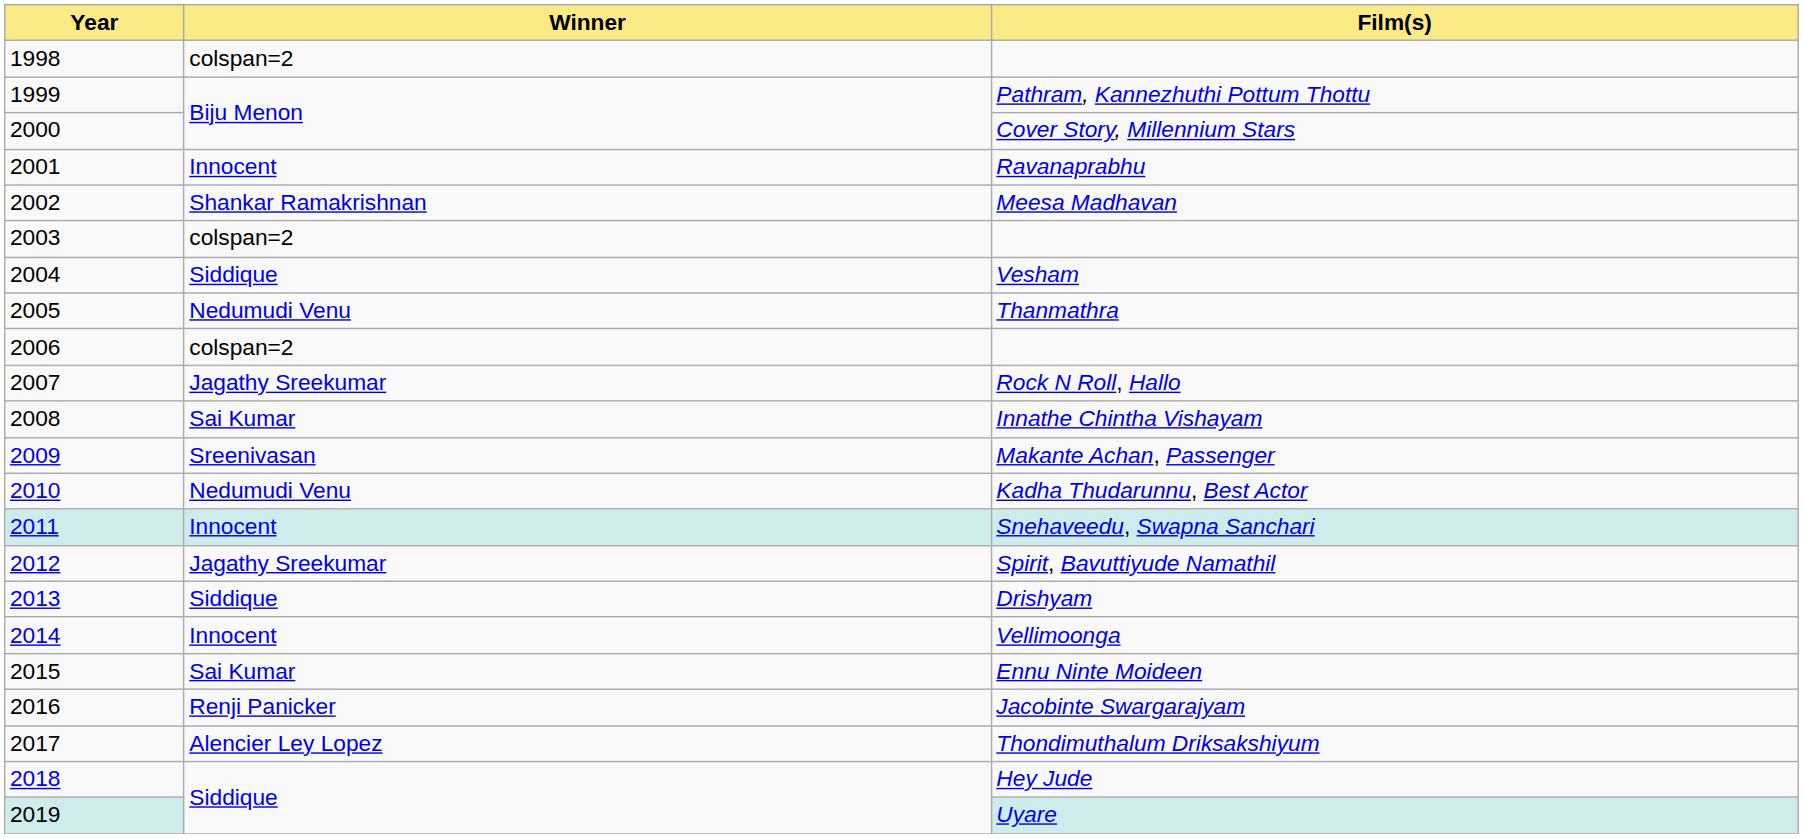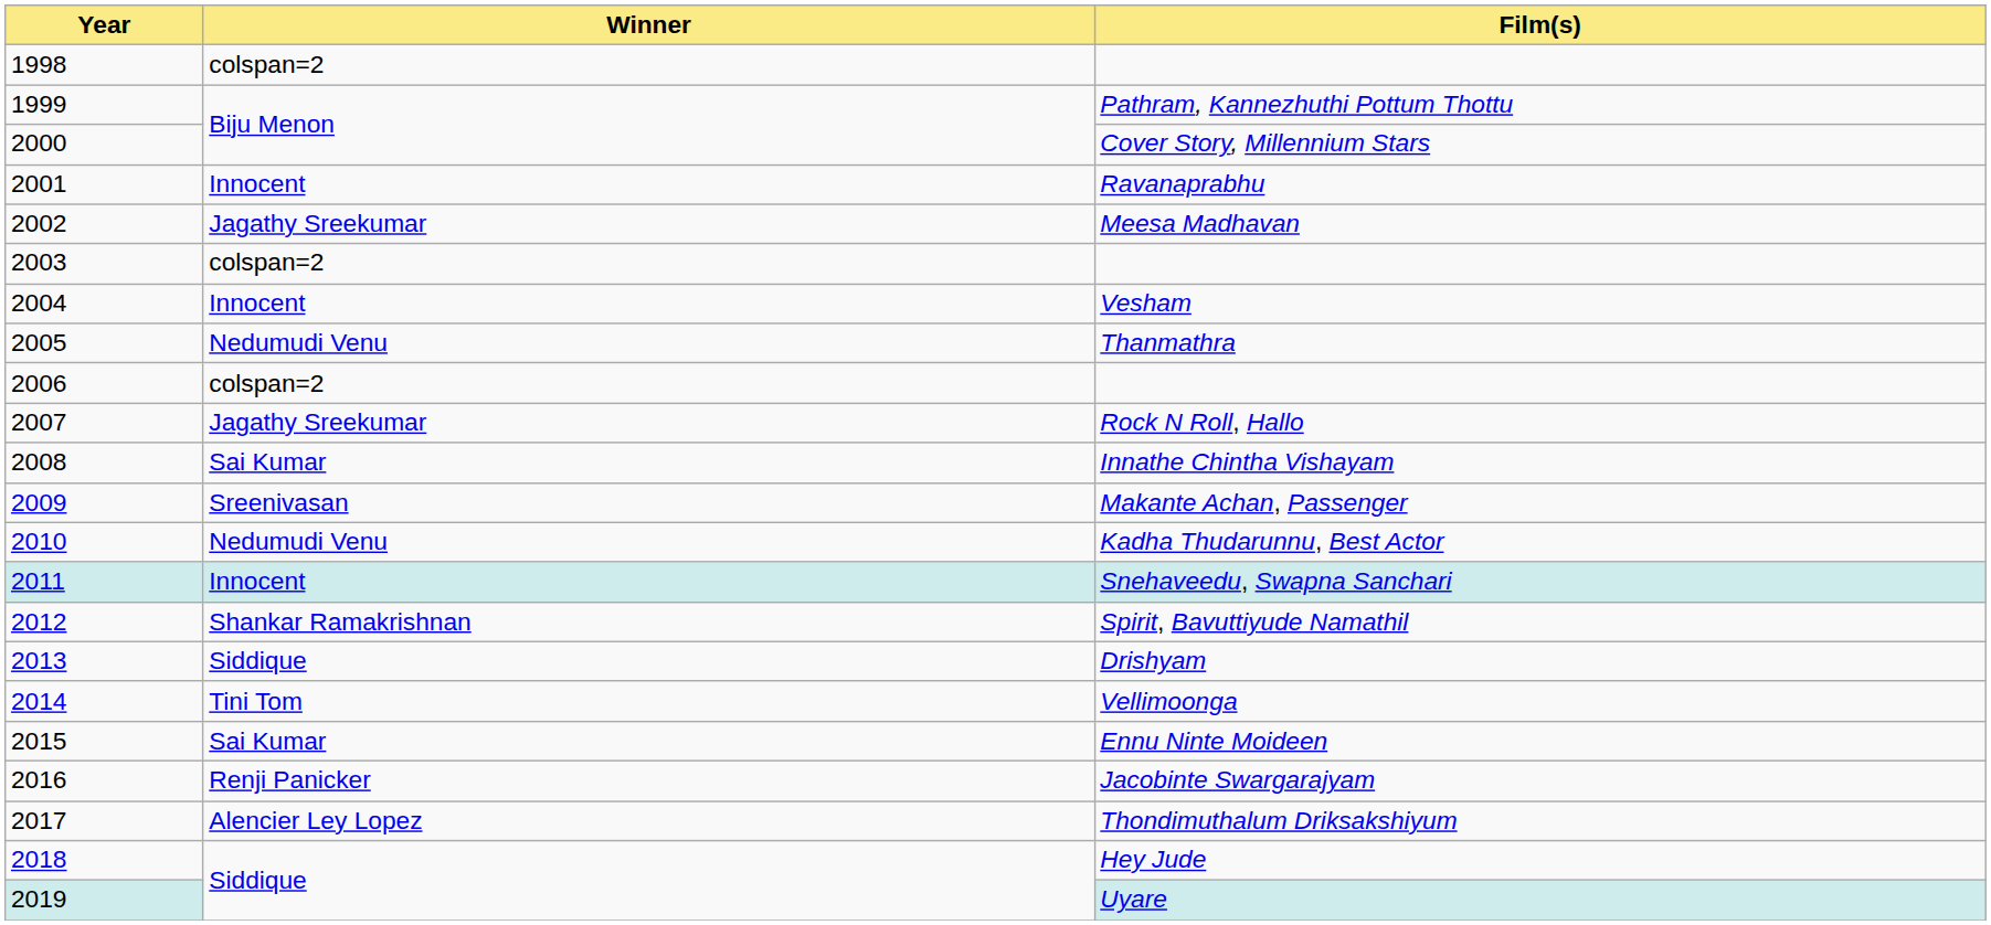Meesa Madhavan | Winner: Shankar Ramakrishnan -> Jagathy Sreekumar
Vesham | Winner: Siddique -> Innocent
Spirit, Bavuttiyude Namathil | Winner: Jagathy Sreekumar -> Shankar Ramakrishnan
Vellimoonga | Winner: Innocent -> Tini Tom
